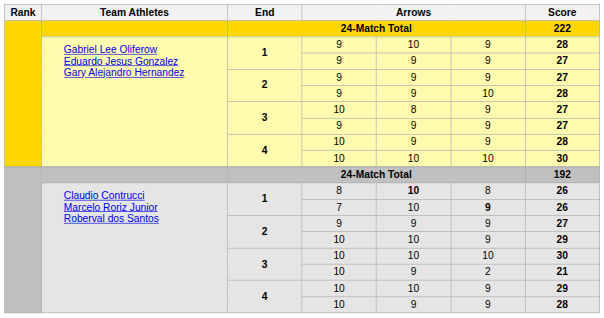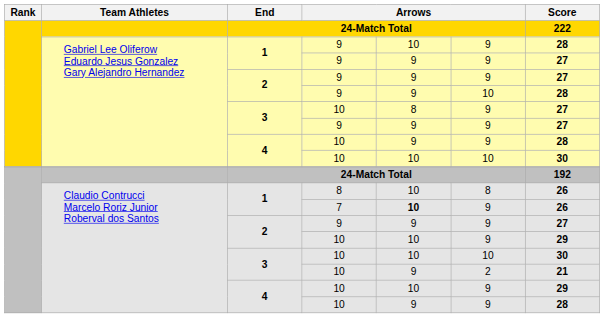1 / 8 | column 5: bold -> normal
1 / 7 | column 5: normal -> bold
1 / 7 | column 6: bold -> normal
